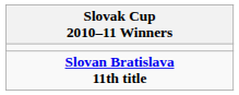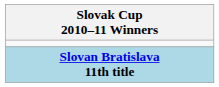row 3 | column 1: no background -> lightblue background
